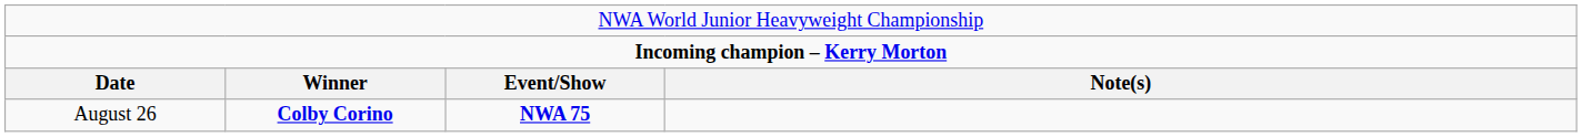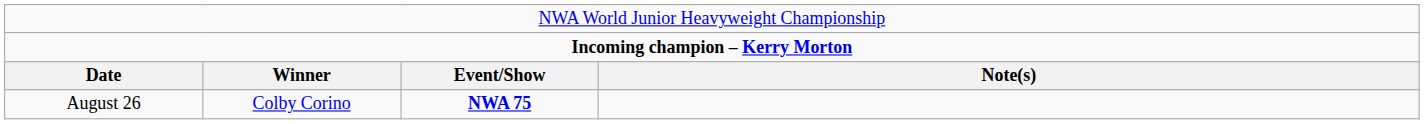August 26 | column 2: bold -> normal
